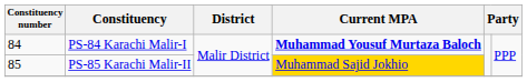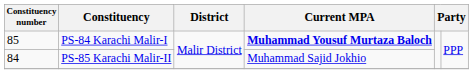PS-84 Karachi Malir-I | Constituency number: 84 -> 85
PS-85 Karachi Malir-II | Constituency number: 85 -> 84
PS-85 Karachi Malir-II | Current MPA: gold background -> no background
